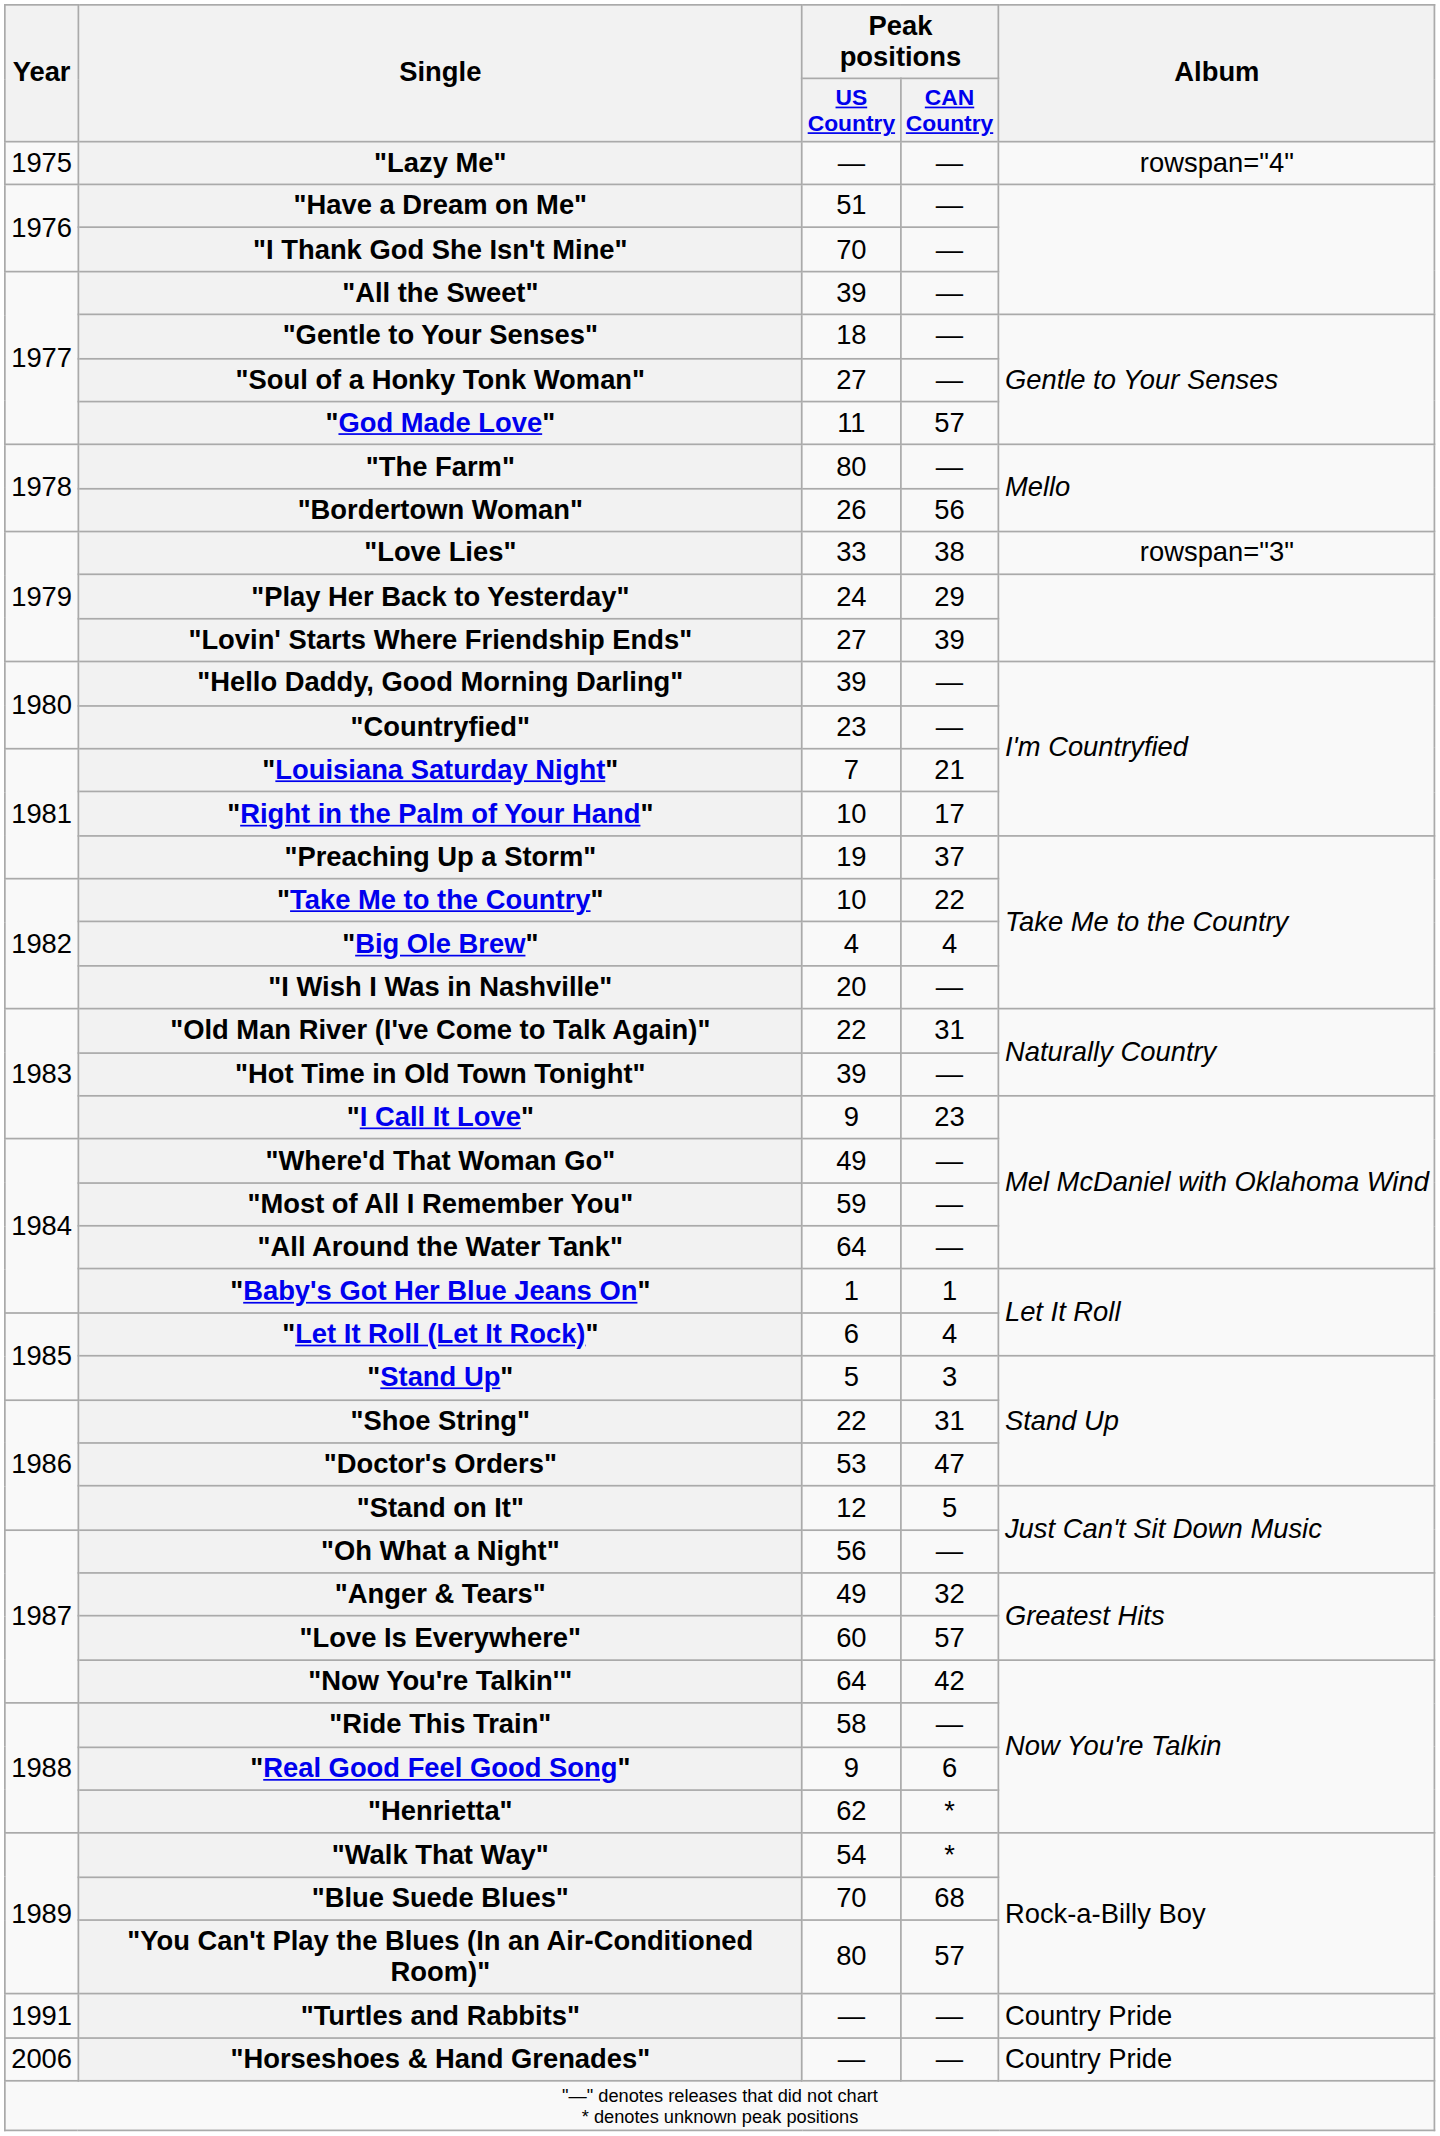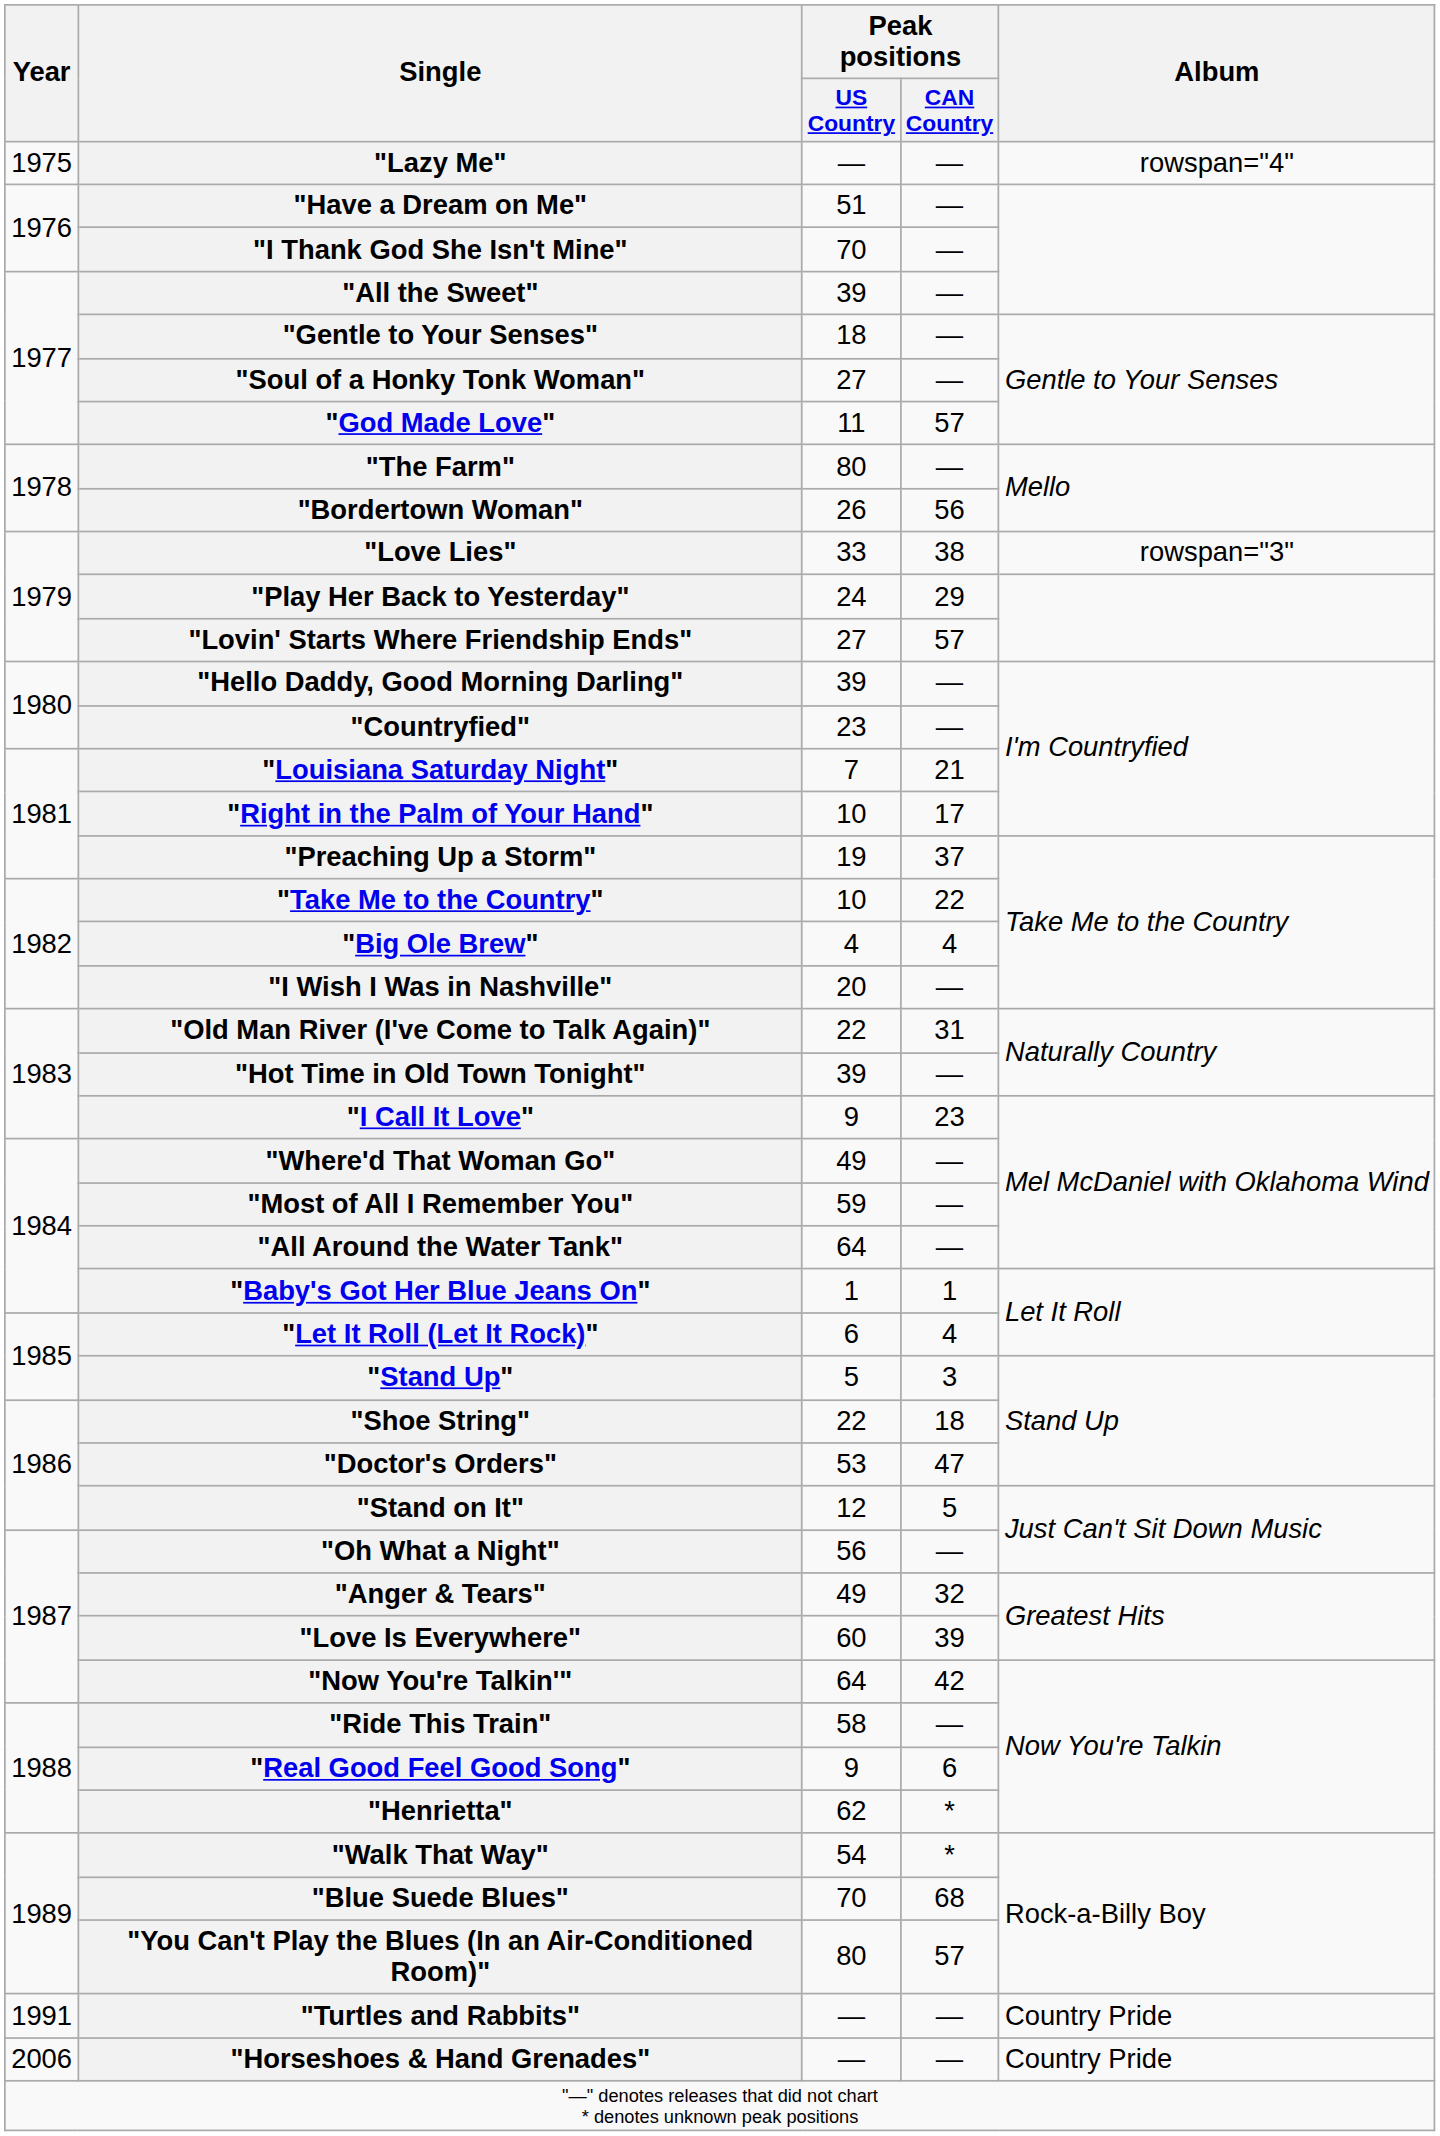"Lovin' Starts Where Friendship Ends" | Peak positions / CAN Country: 39 -> 57
"Shoe String" | Peak positions / CAN Country: 31 -> 18
"Love Is Everywhere" | Peak positions / CAN Country: 57 -> 39
